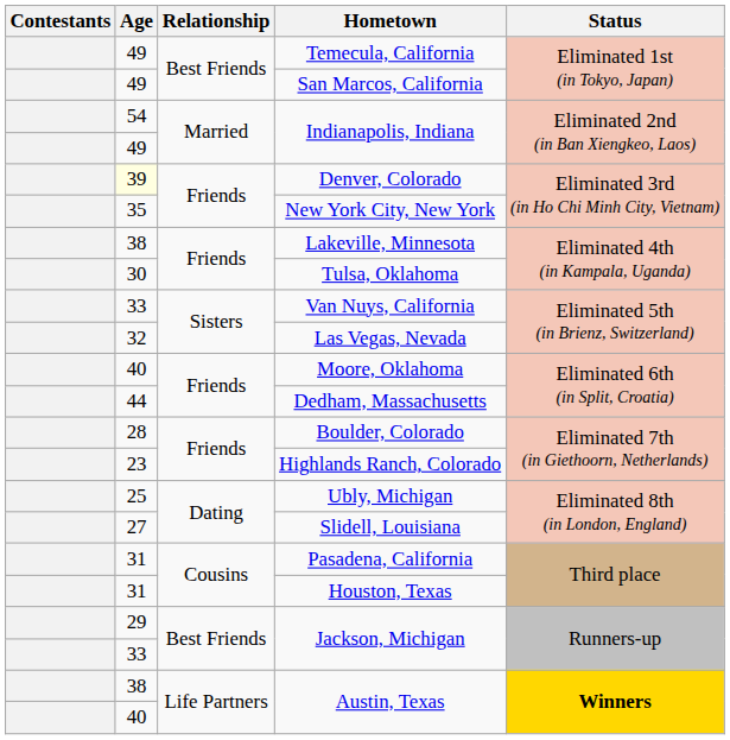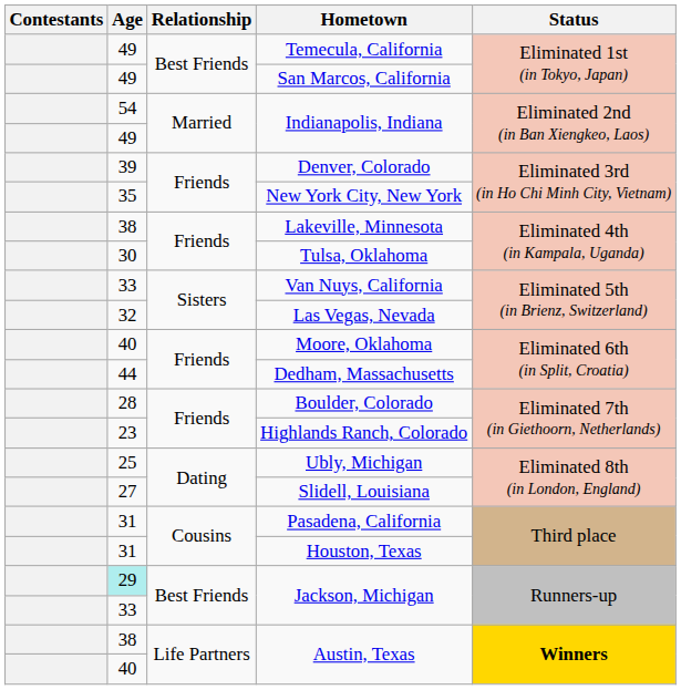Denver, Colorado | Age: lightyellow background -> no background
29 / Jackson, Michigan | Age: no background -> paleturquoise background
